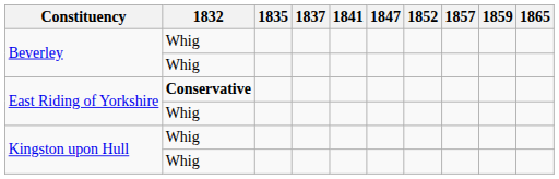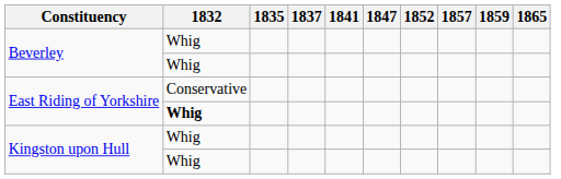East Riding of Yorkshire / Conservative | 1832: bold -> normal
East Riding of Yorkshire / Whig | 1832: normal -> bold
